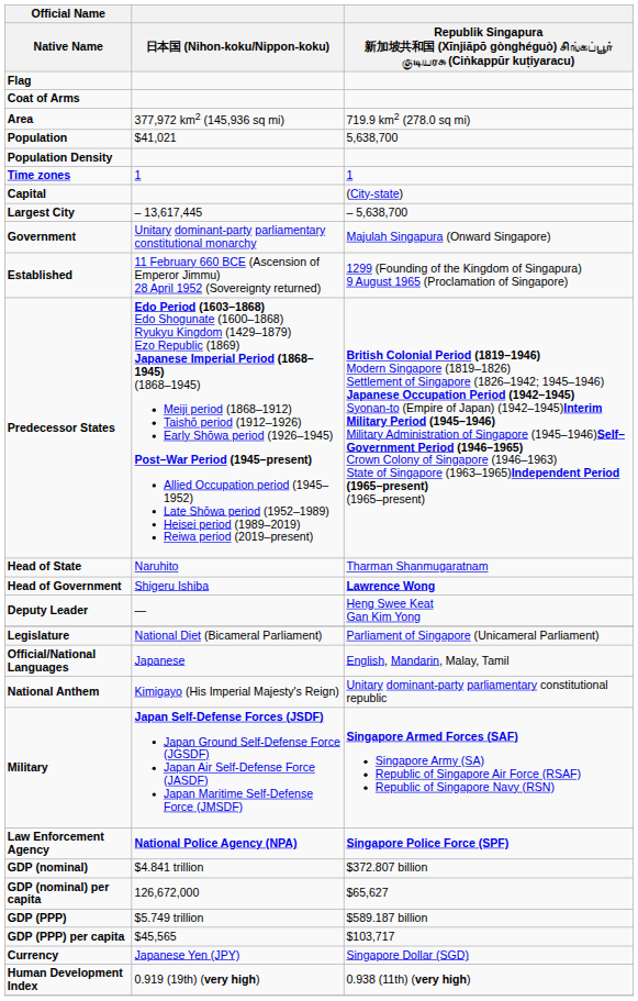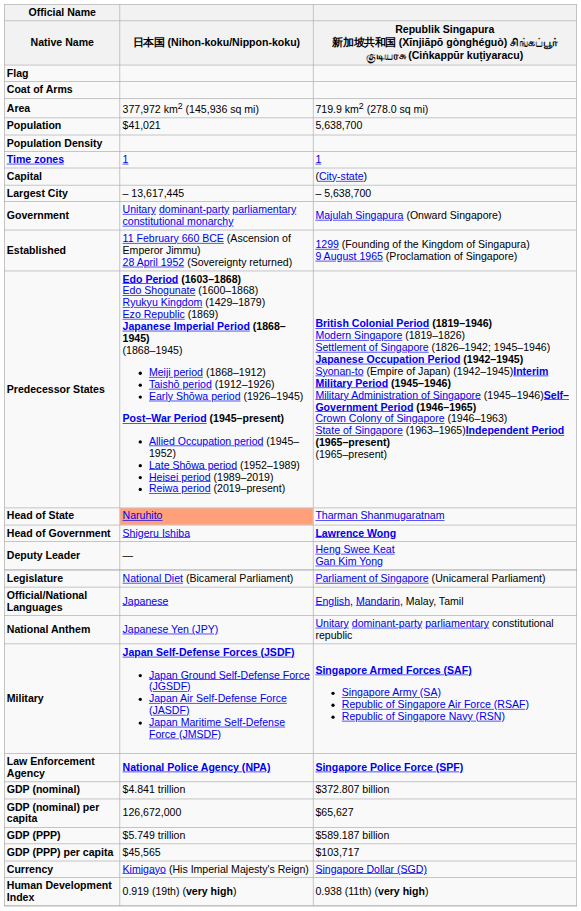Head of State | 日本国 (Nihon-koku/Nippon-koku): no background -> lightsalmon background
National Anthem | 日本国 (Nihon-koku/Nippon-koku): Kimigayo (His Imperial Majesty's Reign) -> Japanese Yen (JPY)
Currency | 日本国 (Nihon-koku/Nippon-koku): Japanese Yen (JPY) -> Kimigayo (His Imperial Majesty's Reign)
